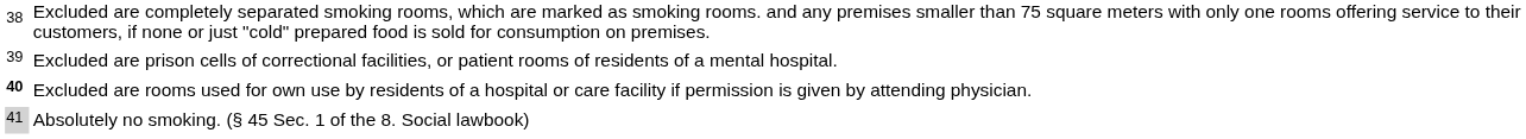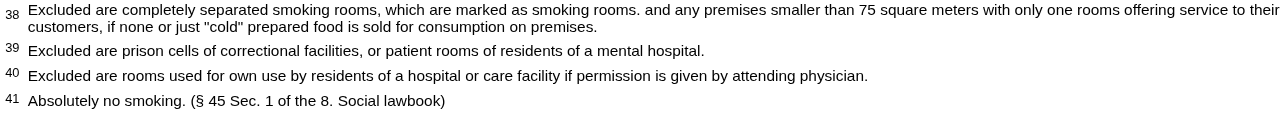row 3 | column 1: bold -> normal
row 4 | column 1: lightgrey background -> no background
